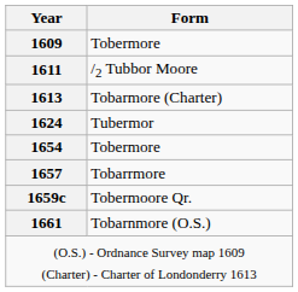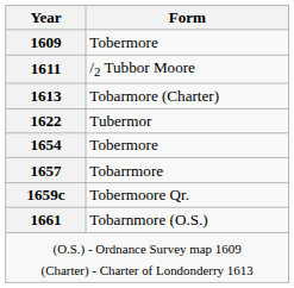row 5 | Year: 1624 -> 1622
